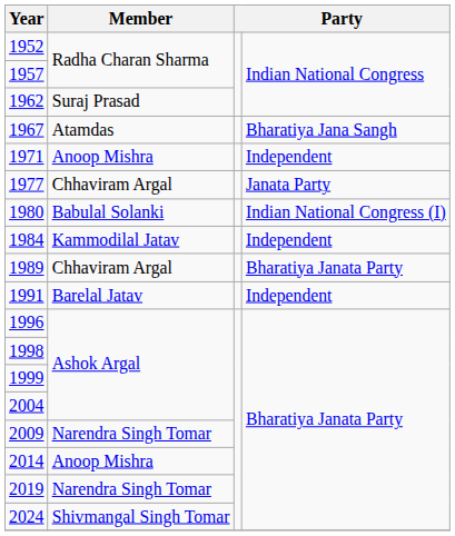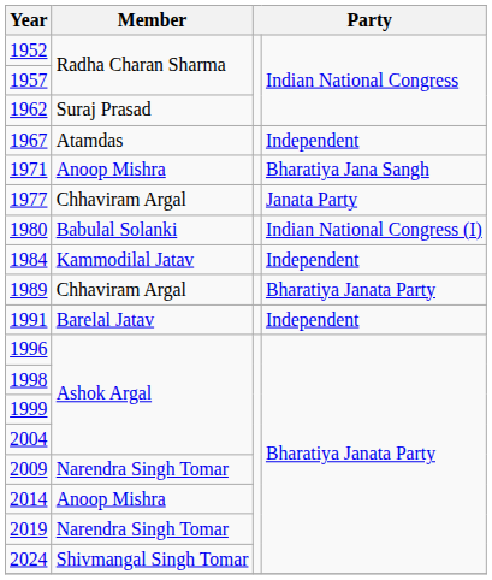1967 | column 4: Bharatiya Jana Sangh -> Independent
1971 | column 4: Independent -> Bharatiya Jana Sangh
